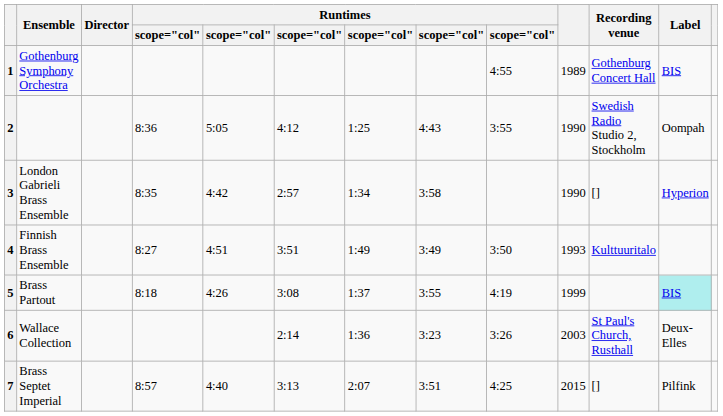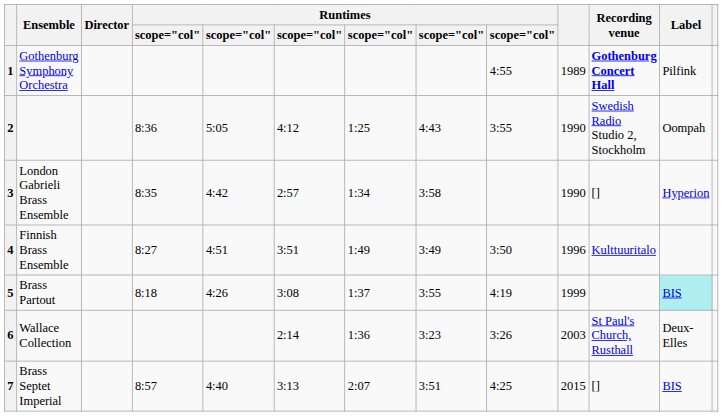1 | Recording venue: normal -> bold
1 | Label: BIS -> Pilfink
4 | column 10: 1993 -> 1996
7 | Label: Pilfink -> BIS
